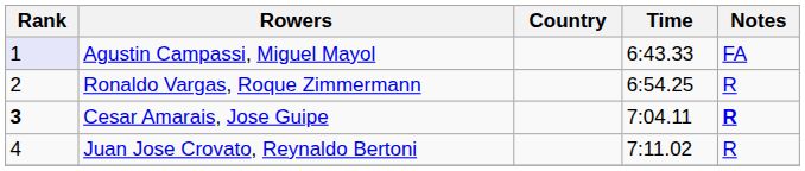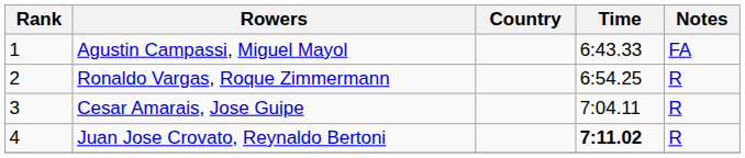Agustin Campassi, Miguel Mayol | Rank: lavender background -> no background
Cesar Amarais, Jose Guipe | Rank: bold -> normal
Cesar Amarais, Jose Guipe | Notes: bold -> normal
Juan Jose Crovato, Reynaldo Bertoni | Time: normal -> bold
